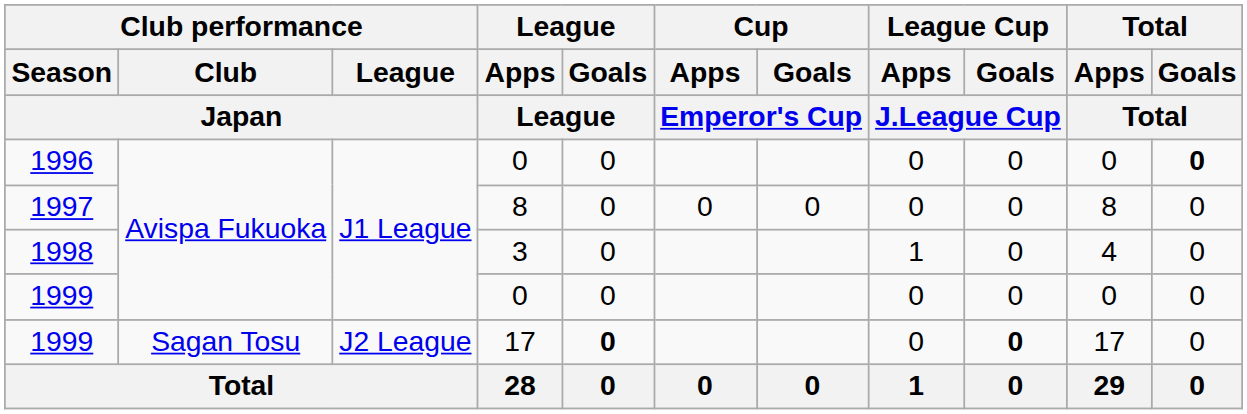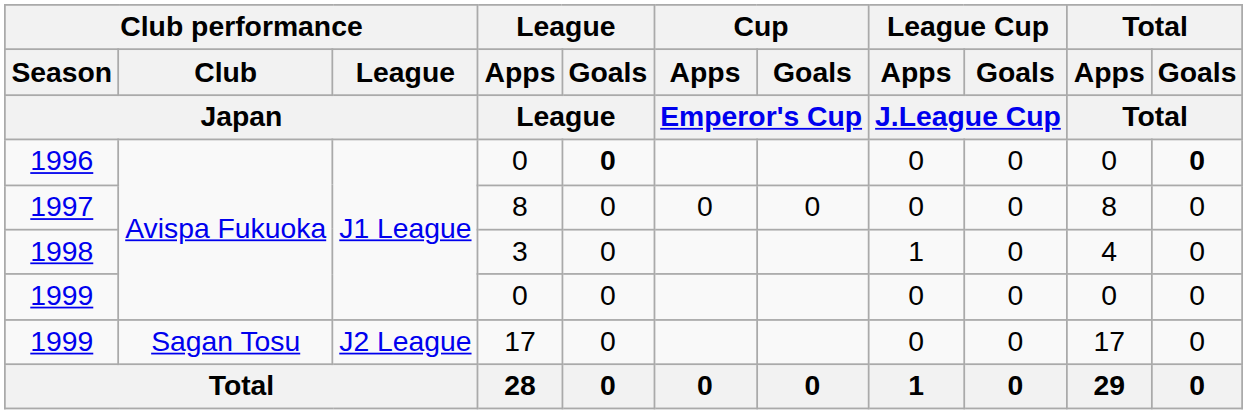1996 | League / Goals / League: normal -> bold
1999 / 17 | League / Goals / League: bold -> normal
1999 / 17 | League Cup / Goals / J.League Cup: bold -> normal
